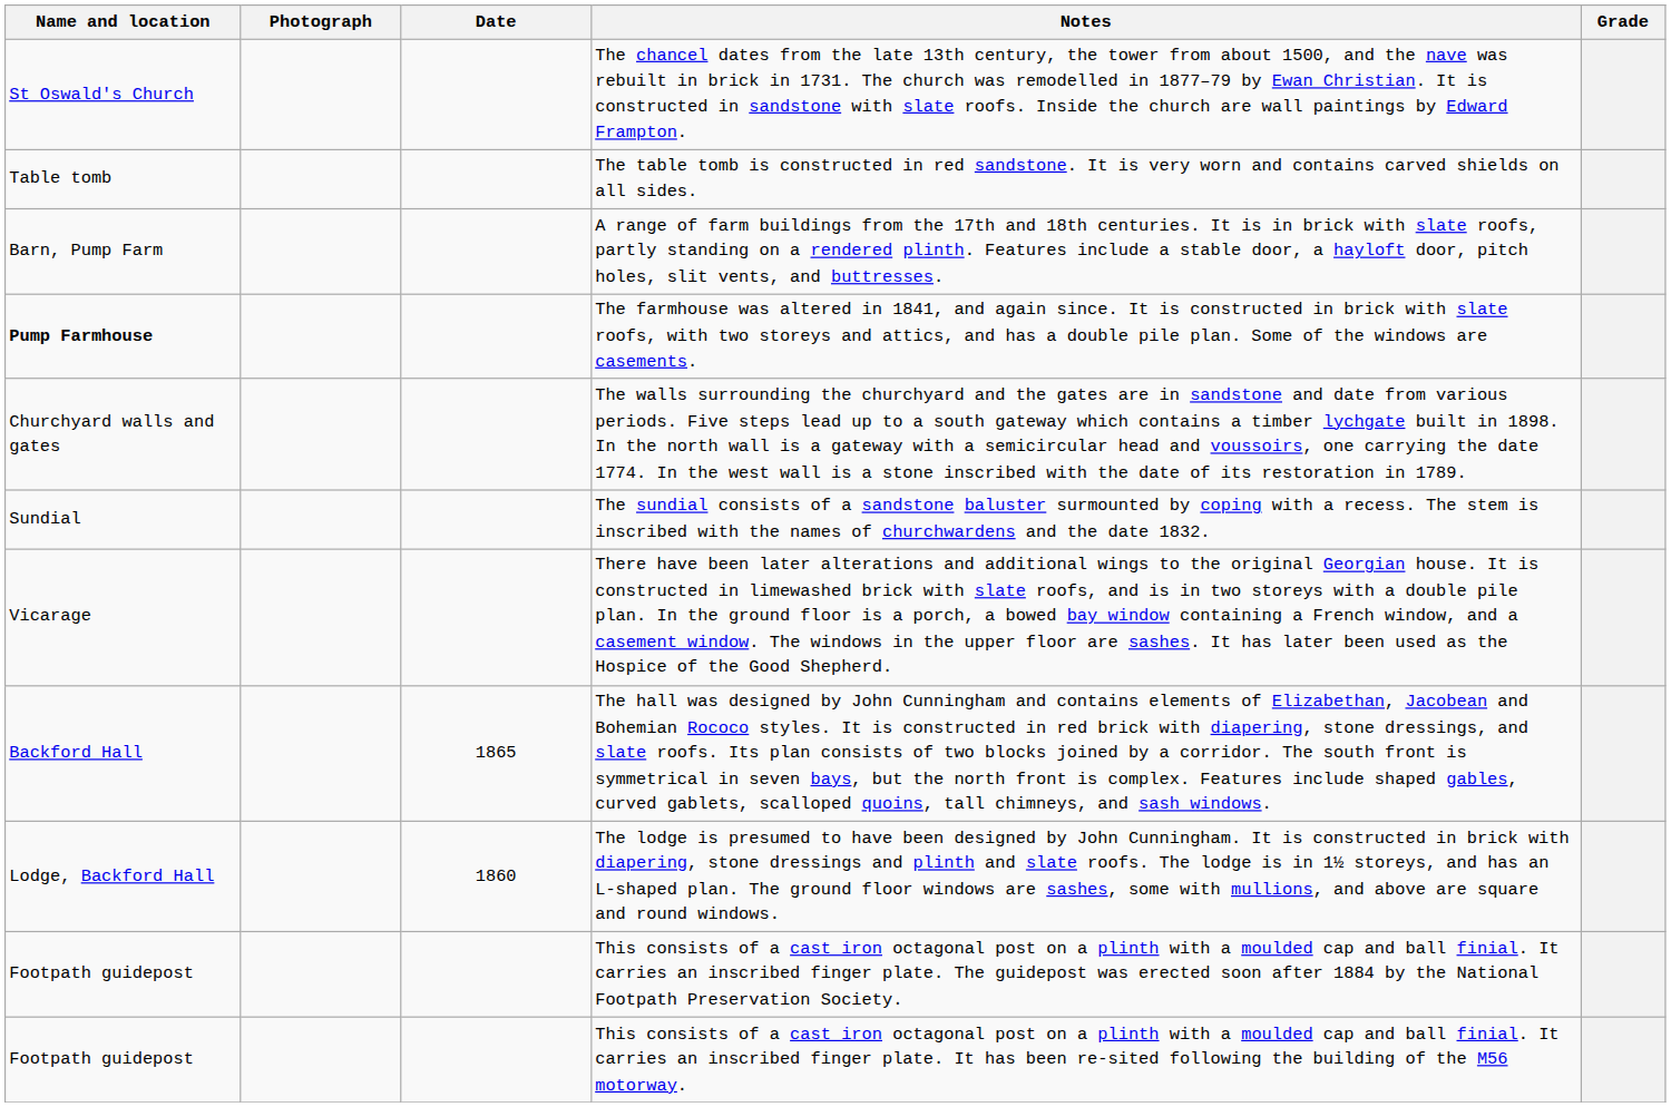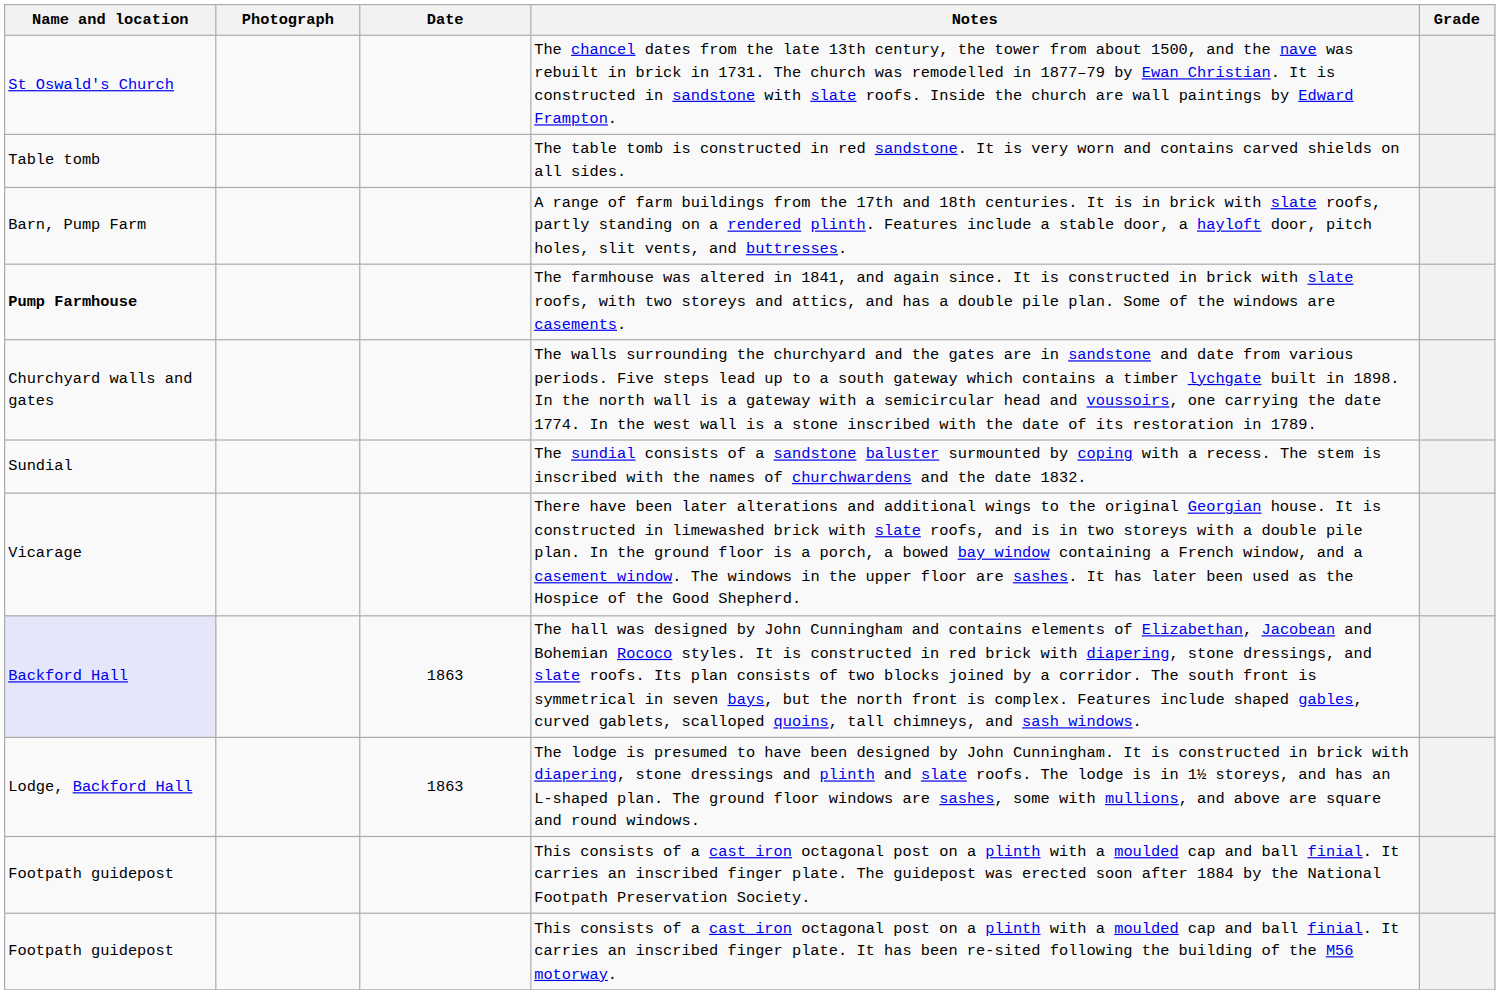row 9 | Name and location: no background -> lavender background
row 9 | Date: 1865 -> 1863
row 10 | Date: 1860 -> 1863
